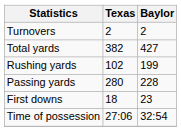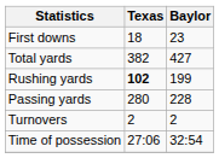rows swapped: First downs <-> Turnovers
Rushing yards | Texas: normal -> bold
